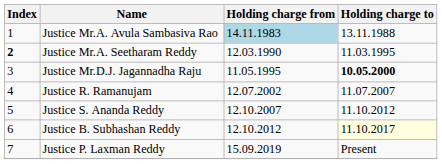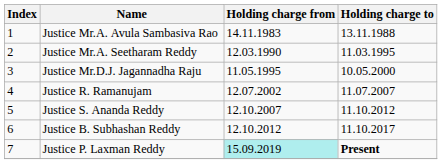Justice Mr.A. Avula Sambasiva Rao | Holding charge from: lightblue background -> no background
Justice Mr.A. Seetharam Reddy | Index: bold -> normal
Justice Mr.D.J. Jagannadha Raju | Holding charge to: bold -> normal
Justice B. Subhashan Reddy | Holding charge to: lightyellow background -> no background
Justice P. Laxman Reddy | Holding charge from: no background -> paleturquoise background
Justice P. Laxman Reddy | Holding charge to: normal -> bold
